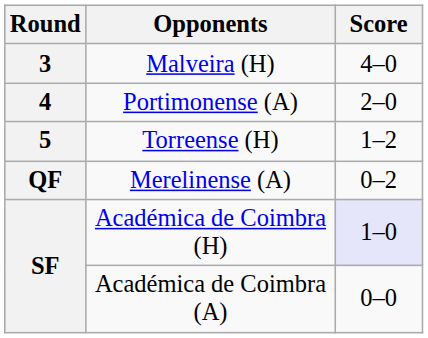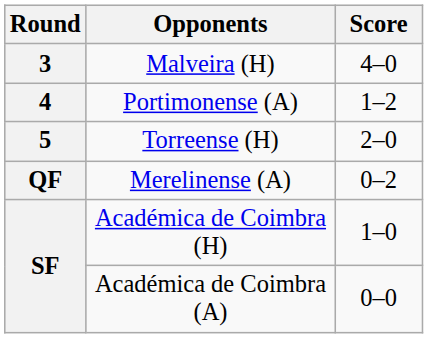Portimonense (A) | Score: 2–0 -> 1–2
Torreense (H) | Score: 1–2 -> 2–0
Académica de Coimbra (H) | Score: lavender background -> no background
